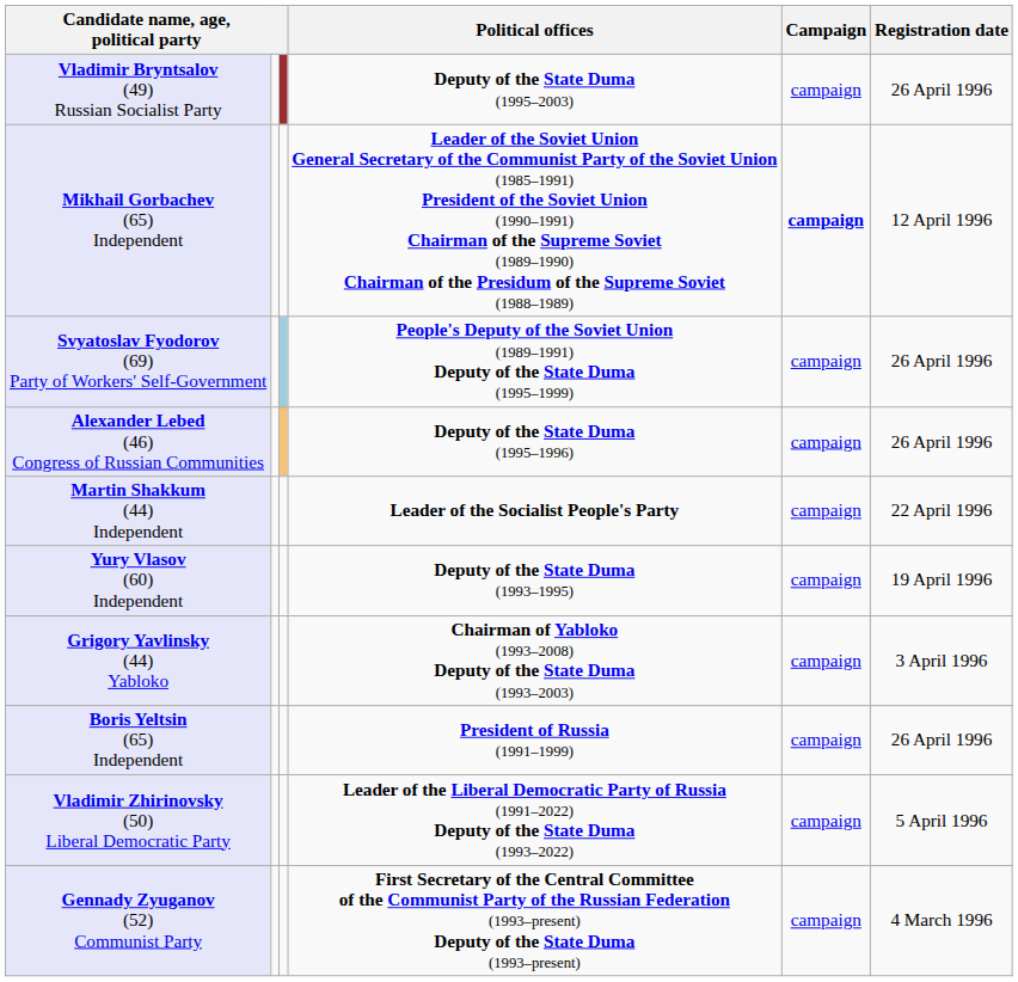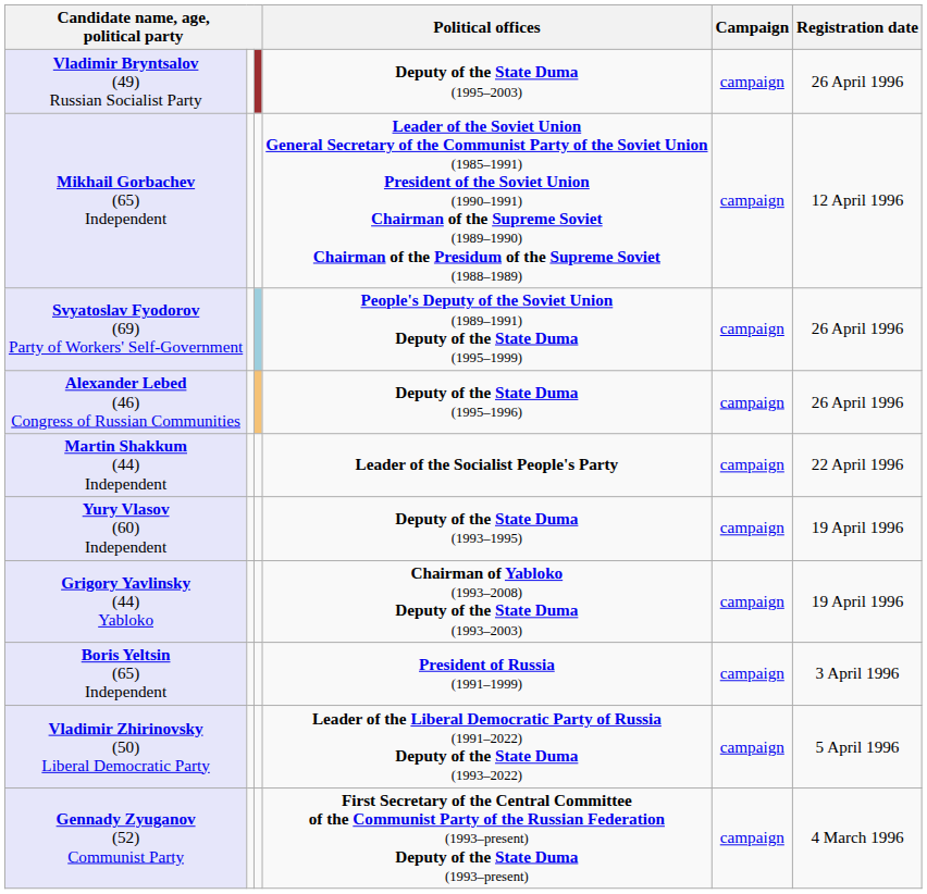Mikhail Gorbachev (65) Independent | Campaign: bold -> normal
Grigory Yavlinsky (44) Yabloko | Registration date: 3 April 1996 -> 19 April 1996
Boris Yeltsin (65) Independent | Registration date: 26 April 1996 -> 3 April 1996
